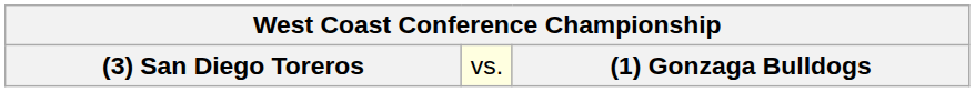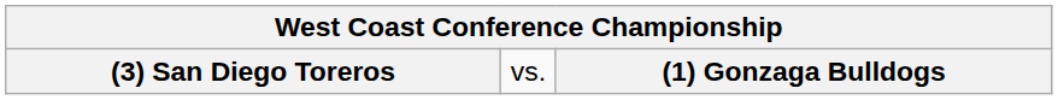(3) San Diego Toreros | column 2: lightyellow background -> no background
